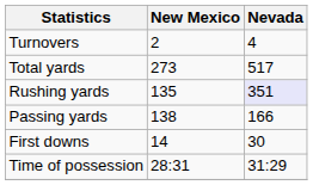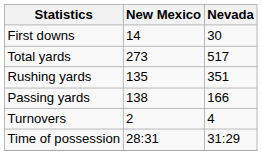rows swapped: First downs <-> Turnovers
Rushing yards | Nevada: lavender background -> no background
